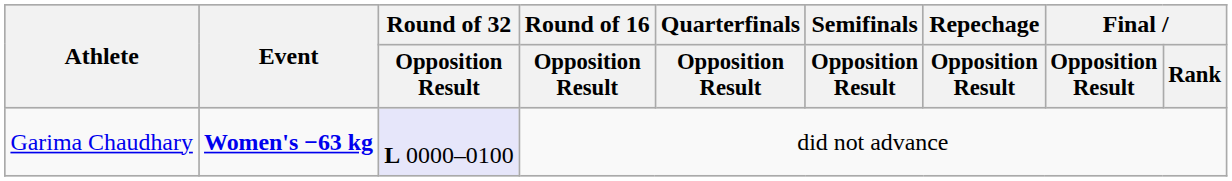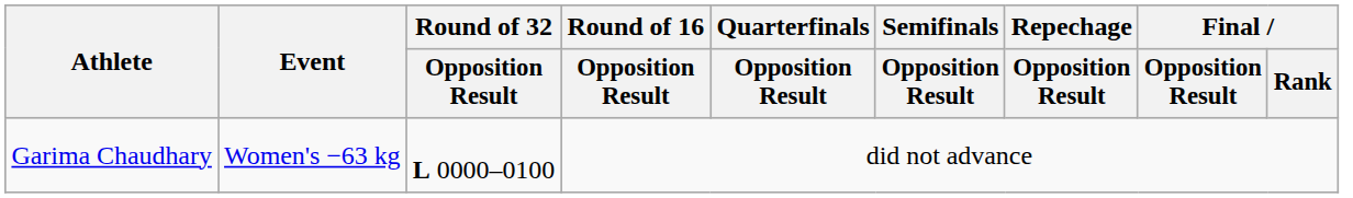Garima Chaudhary | Event: bold -> normal
Garima Chaudhary | Round of 32 / Opposition Result: lavender background -> no background
